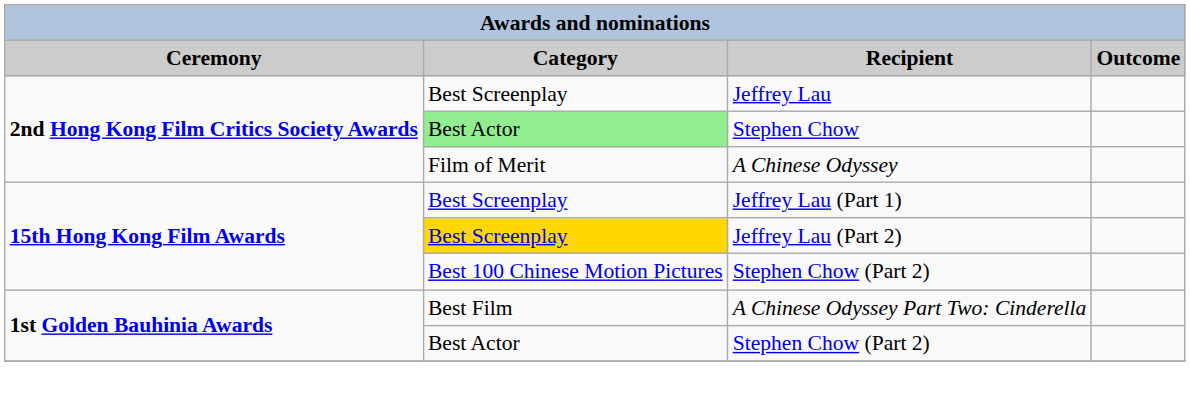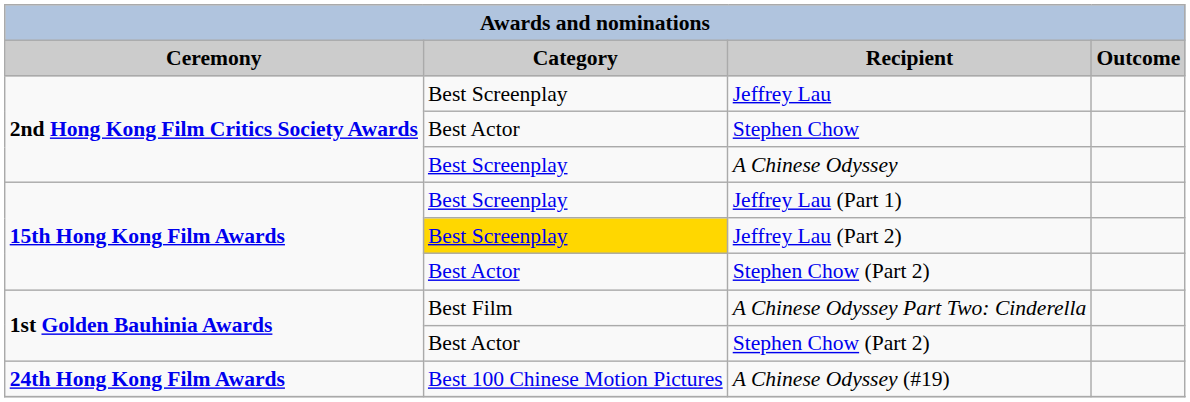Stephen Chow | Category: lightgreen background -> no background
A Chinese Odyssey | Category: Film of Merit -> Best Screenplay
15th Hong Kong Film Awards / Stephen Chow (Part 2) | Category: Best 100 Chinese Motion Pictures -> Best Actor
+ row: 24th Hong Kong Film Awards | Best 100 Chinese Motion Pictures | A Chinese Odyssey (#19)
